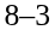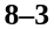row 1 | column 1: normal -> bold
